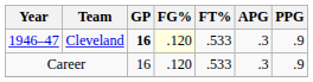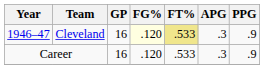1946–47 | GP: bold -> normal
1946–47 | FT%: no background -> khaki background
